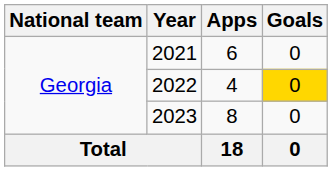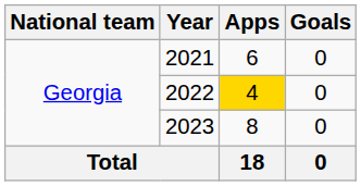2022 | Apps: no background -> gold background
2022 | Goals: gold background -> no background
